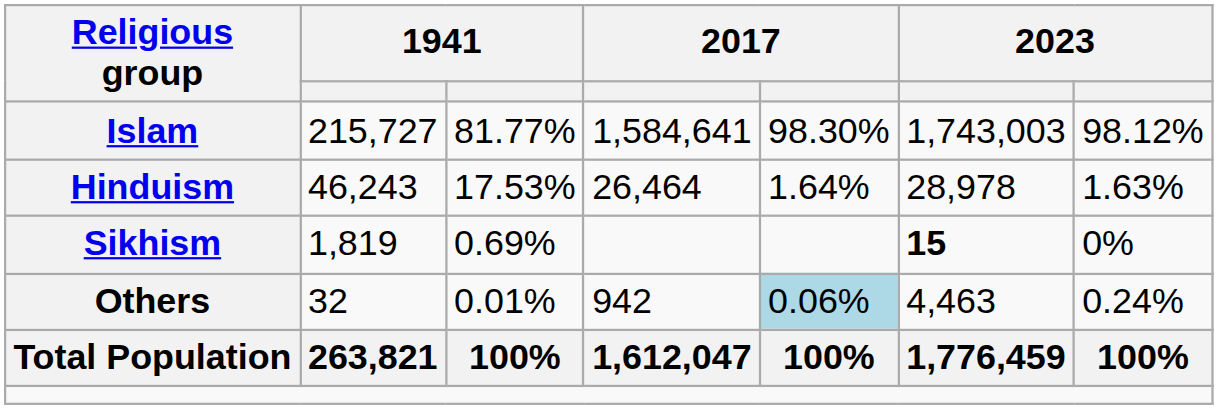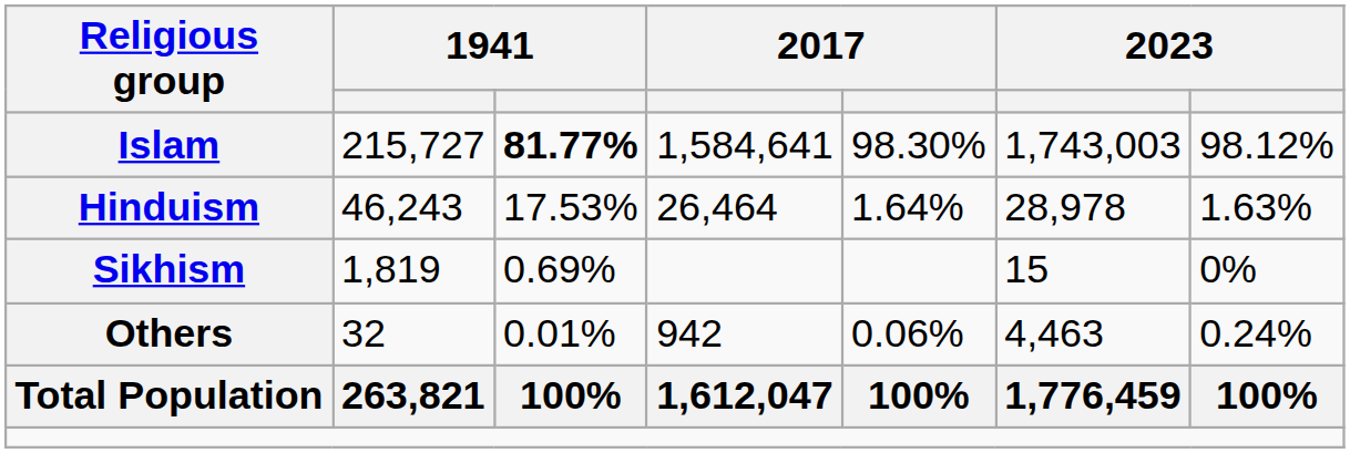Islam | column 3: normal -> bold
Sikhism | column 6: bold -> normal
Others | column 5: lightblue background -> no background
